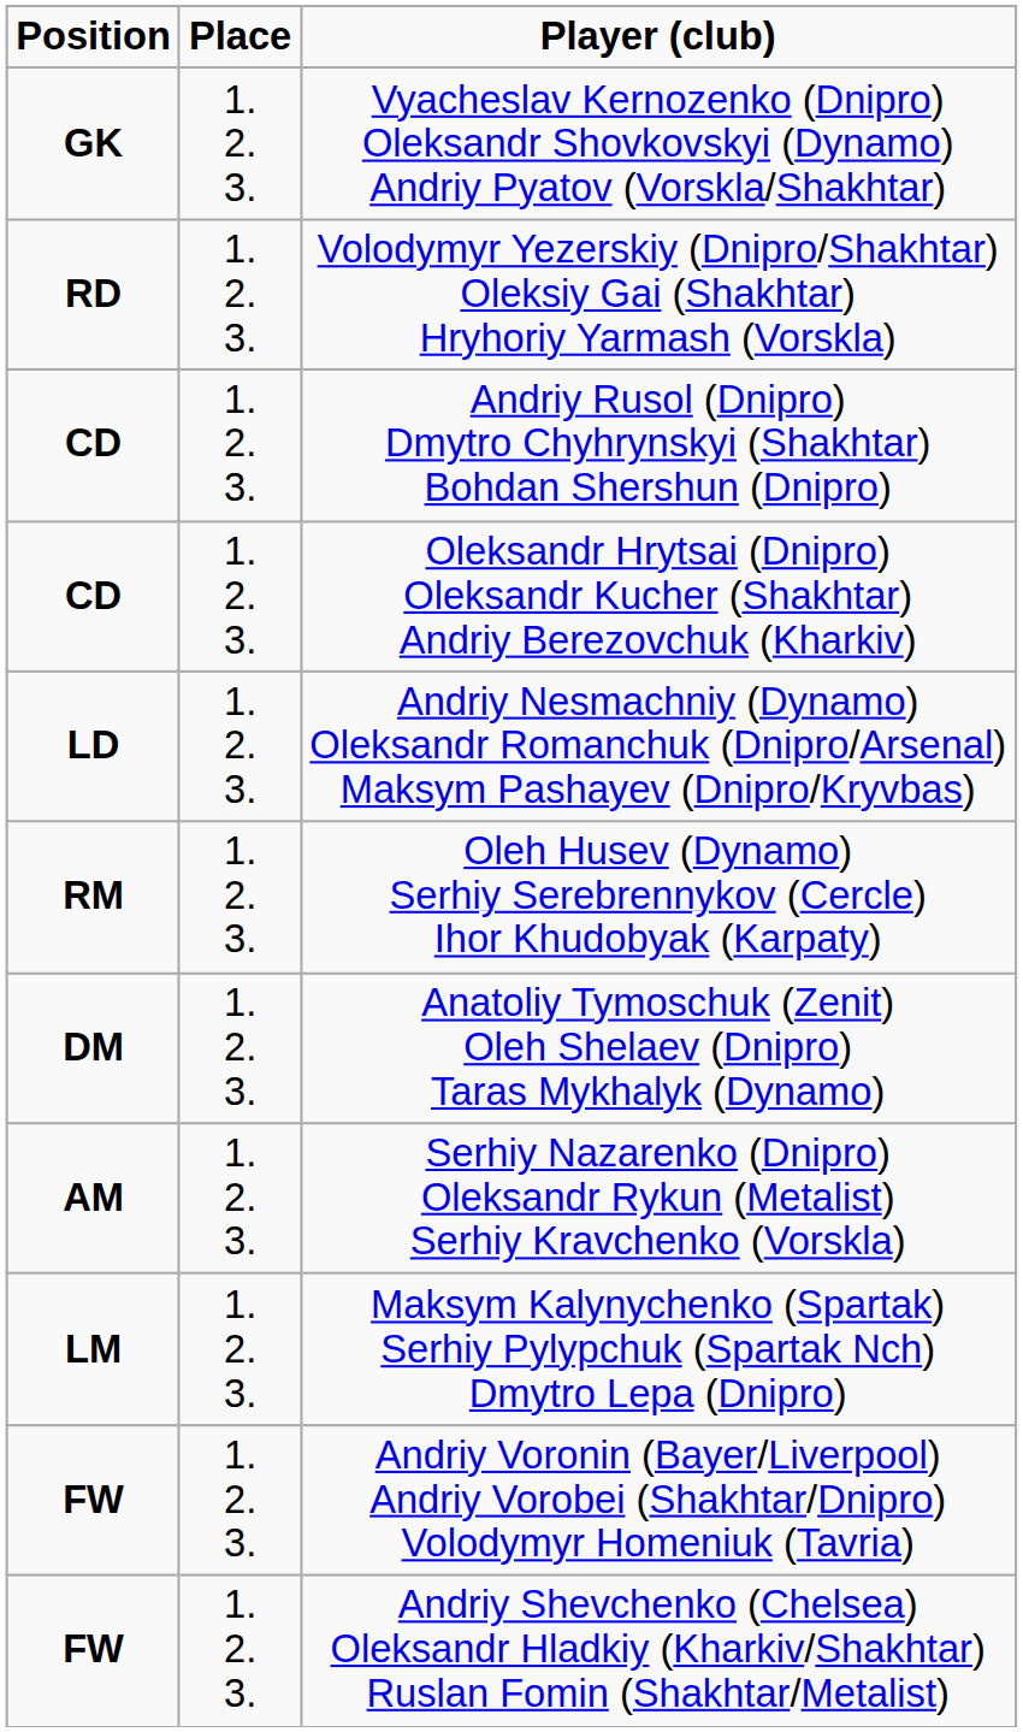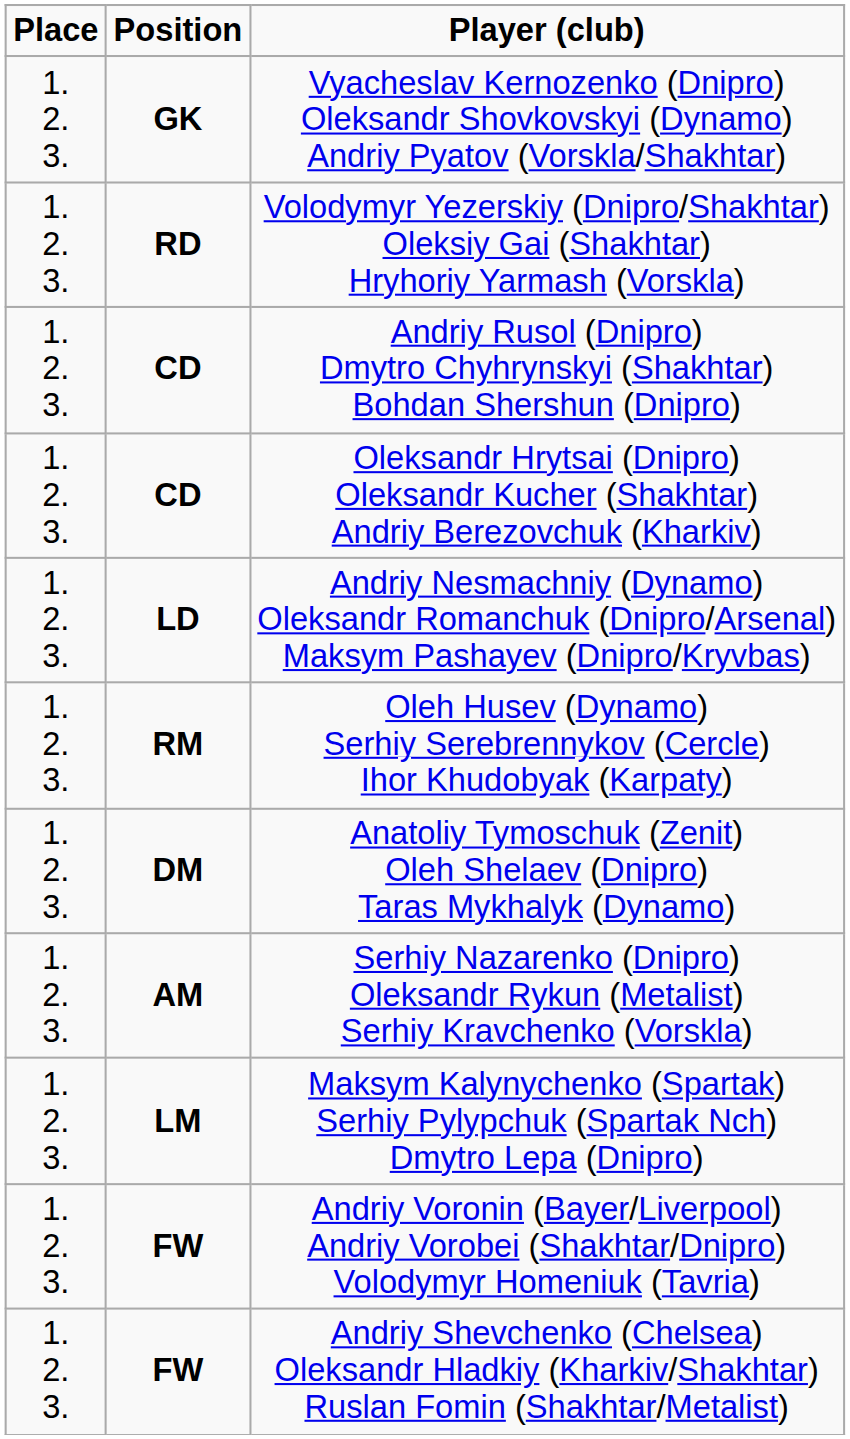columns swapped: Position <-> Place
